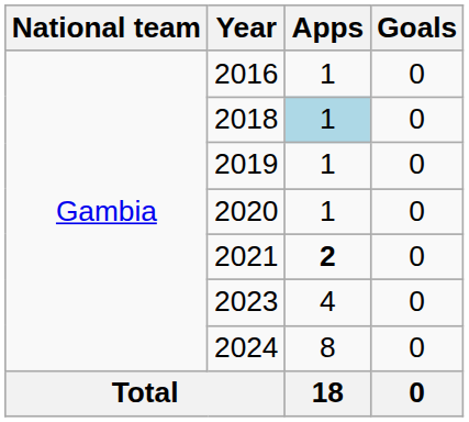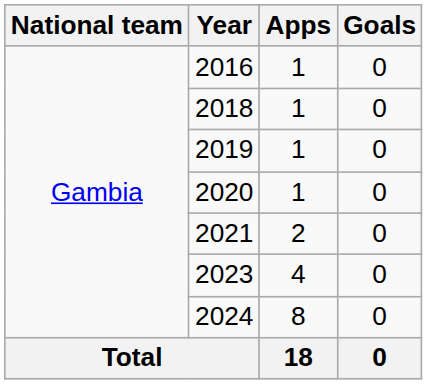2018 | Apps: lightblue background -> no background
2021 | Apps: bold -> normal
